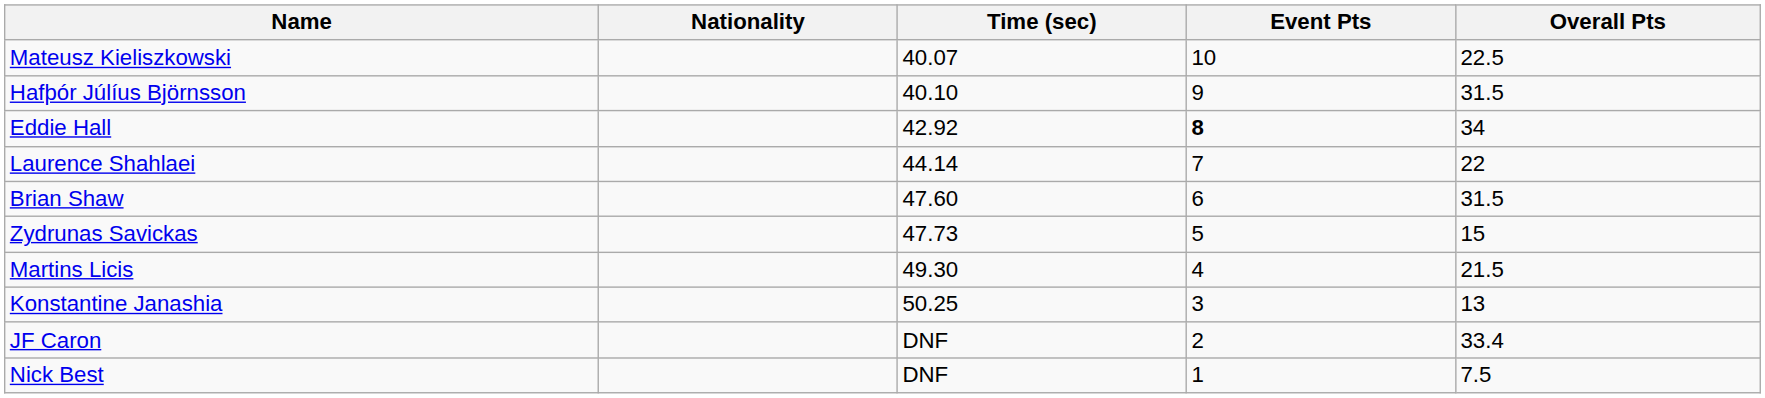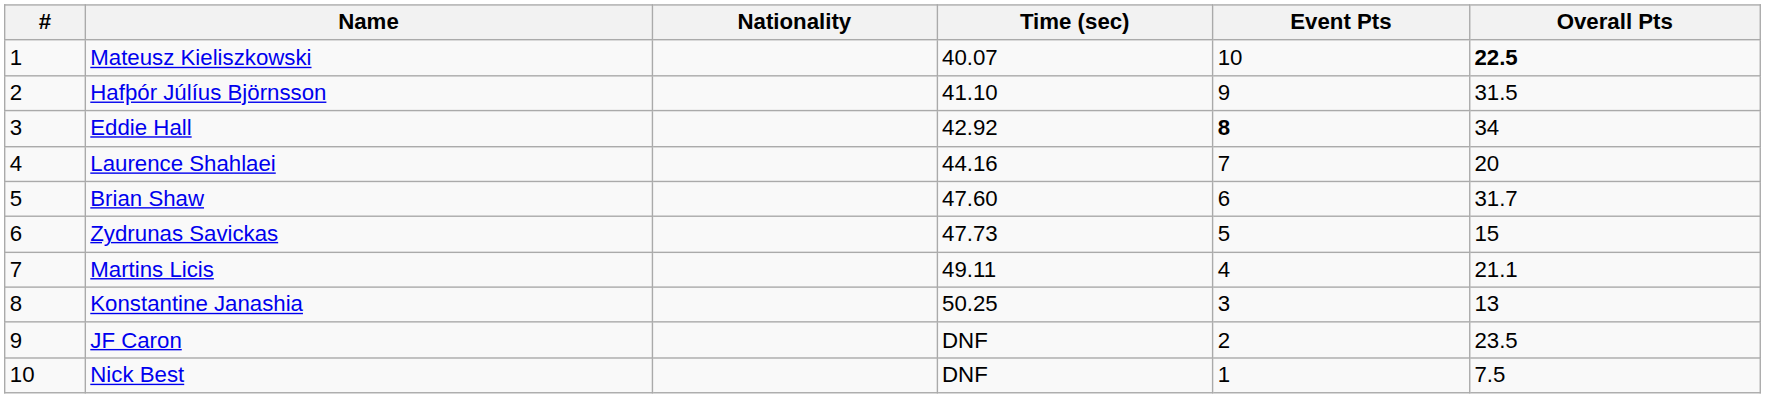+ column: # | 1 | 2 | 3 | 4 | 5 | 6 | 7 | 8 | 9 | 10
Mateusz Kieliszkowski | Overall Pts: normal -> bold
Hafþór Júlíus Björnsson | Time (sec): 40.10 -> 41.10
Laurence Shahlaei | Time (sec): 44.14 -> 44.16
Laurence Shahlaei | Overall Pts: 22 -> 20
Brian Shaw | Overall Pts: 31.5 -> 31.7
Martins Licis | Time (sec): 49.30 -> 49.11
Martins Licis | Overall Pts: 21.5 -> 21.1
JF Caron | Overall Pts: 33.4 -> 23.5
